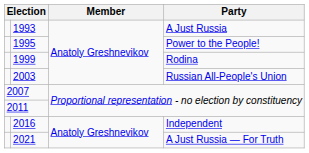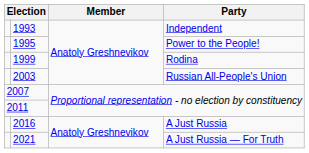1993 | Party: A Just Russia -> Independent
2016 | Party: Independent -> A Just Russia
